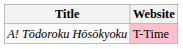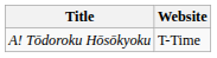A! Tōdoroku Hōsōkyoku | Website: pink background -> no background
